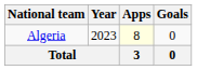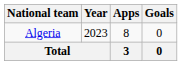Algeria | Apps: lightyellow background -> no background
